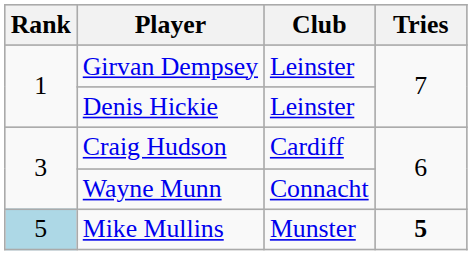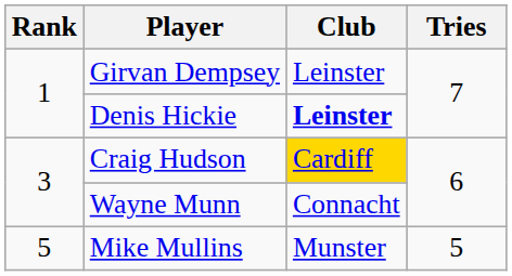Denis Hickie | Club: normal -> bold
Craig Hudson | Club: no background -> gold background
Mike Mullins | Rank: lightblue background -> no background
Mike Mullins | Tries: bold -> normal
